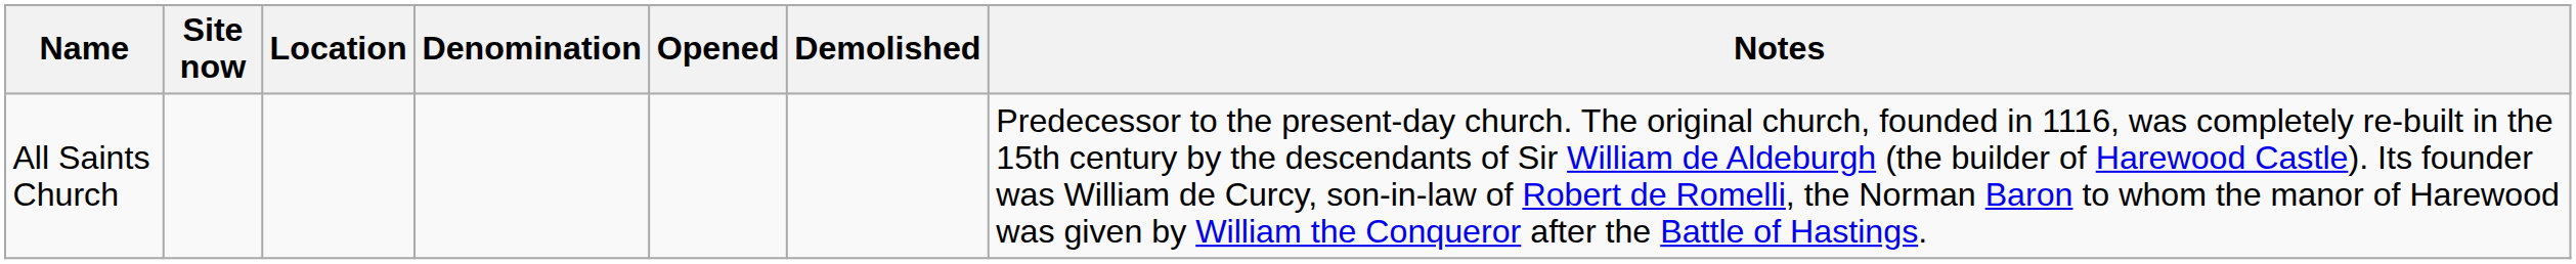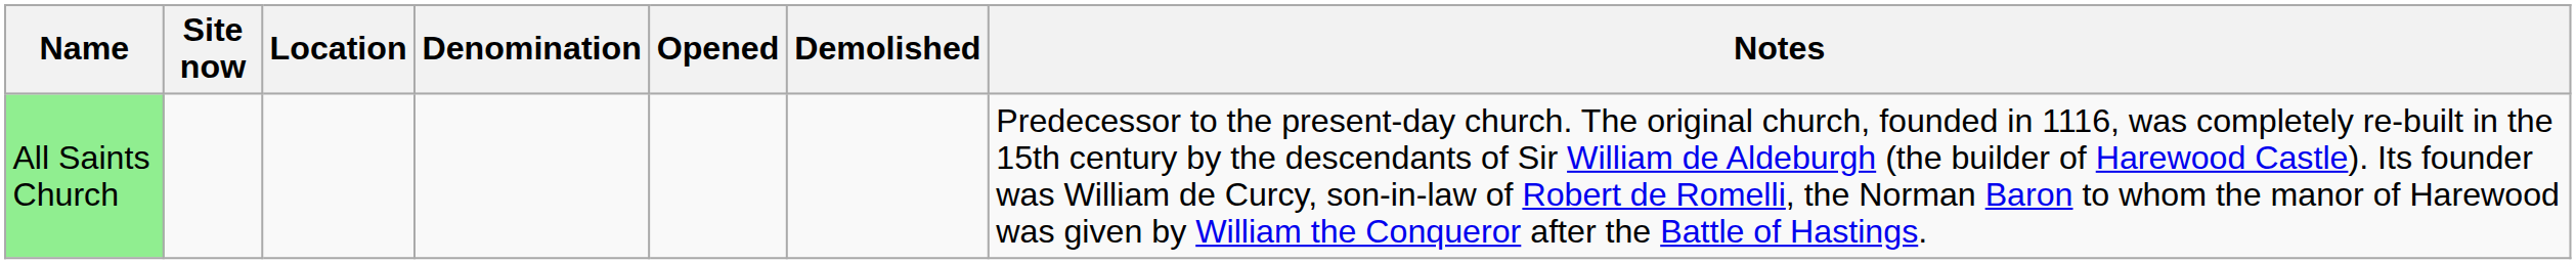row 2 | Name: no background -> lightgreen background
